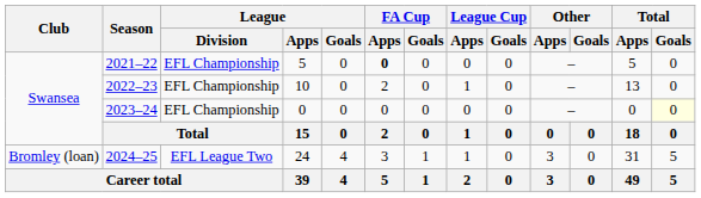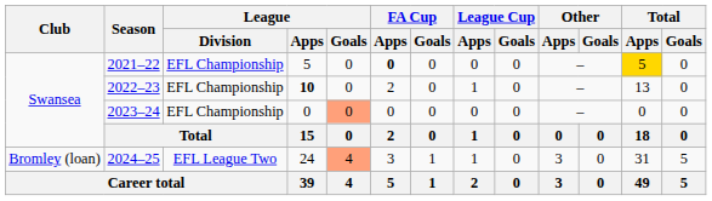2021–22 | Total / Apps: no background -> gold background
2022–23 | League / Apps: normal -> bold
2023–24 | League / Goals: no background -> lightsalmon background
2023–24 | Total / Goals: lightyellow background -> no background
2024–25 | League / Goals: no background -> lightsalmon background
